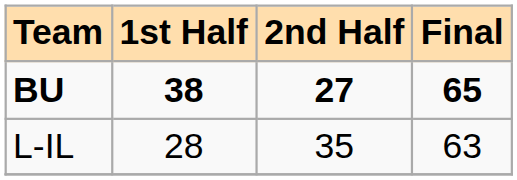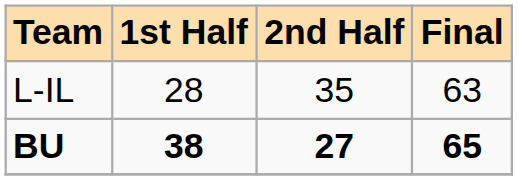rows swapped: L-IL <-> BU
